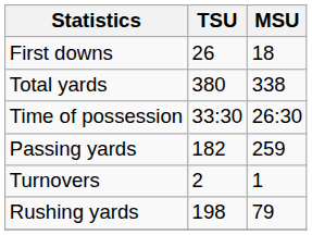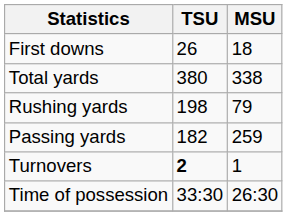rows swapped: Rushing yards <-> Time of possession
Turnovers | TSU: normal -> bold
